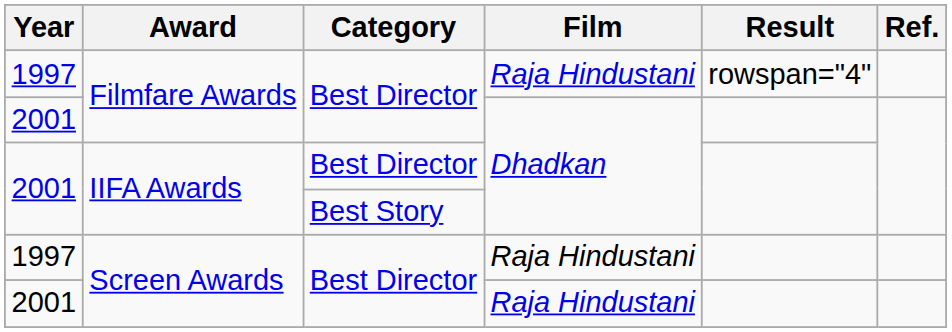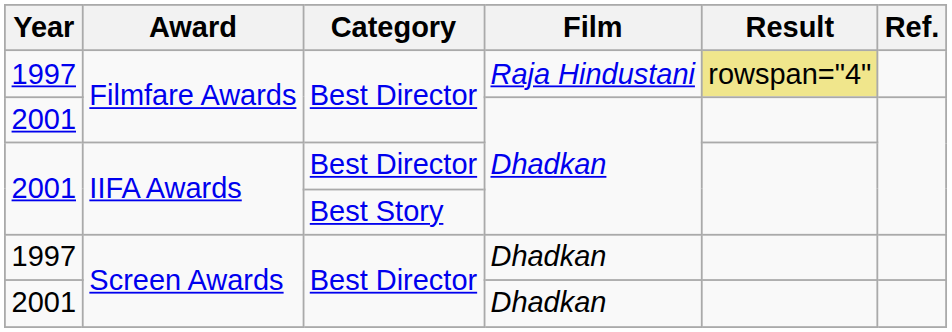1997 / Filmfare Awards | Result: no background -> khaki background
1997 / Screen Awards | Film: Raja Hindustani -> Dhadkan
2001 / Screen Awards | Film: Raja Hindustani -> Dhadkan
